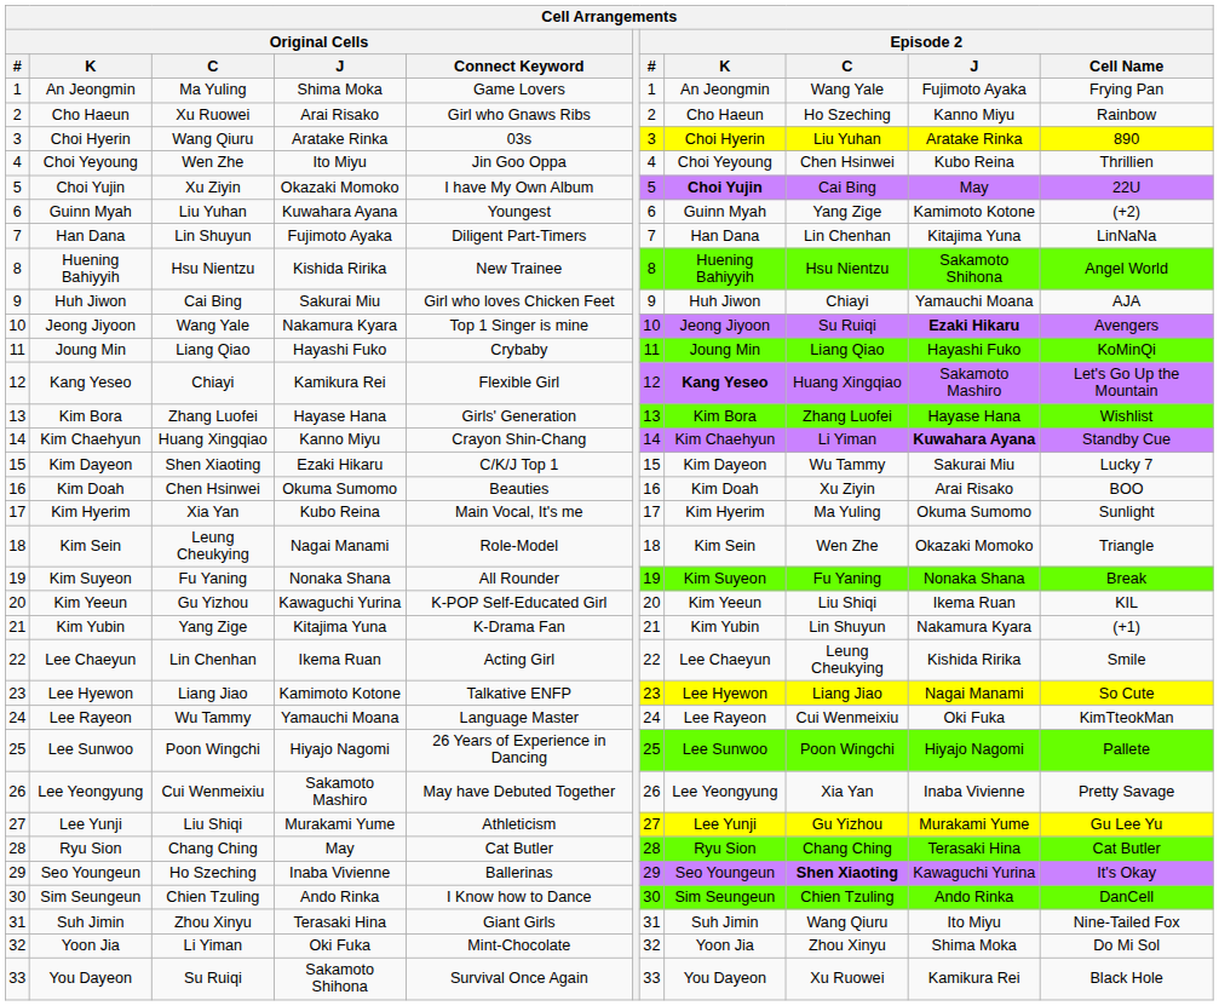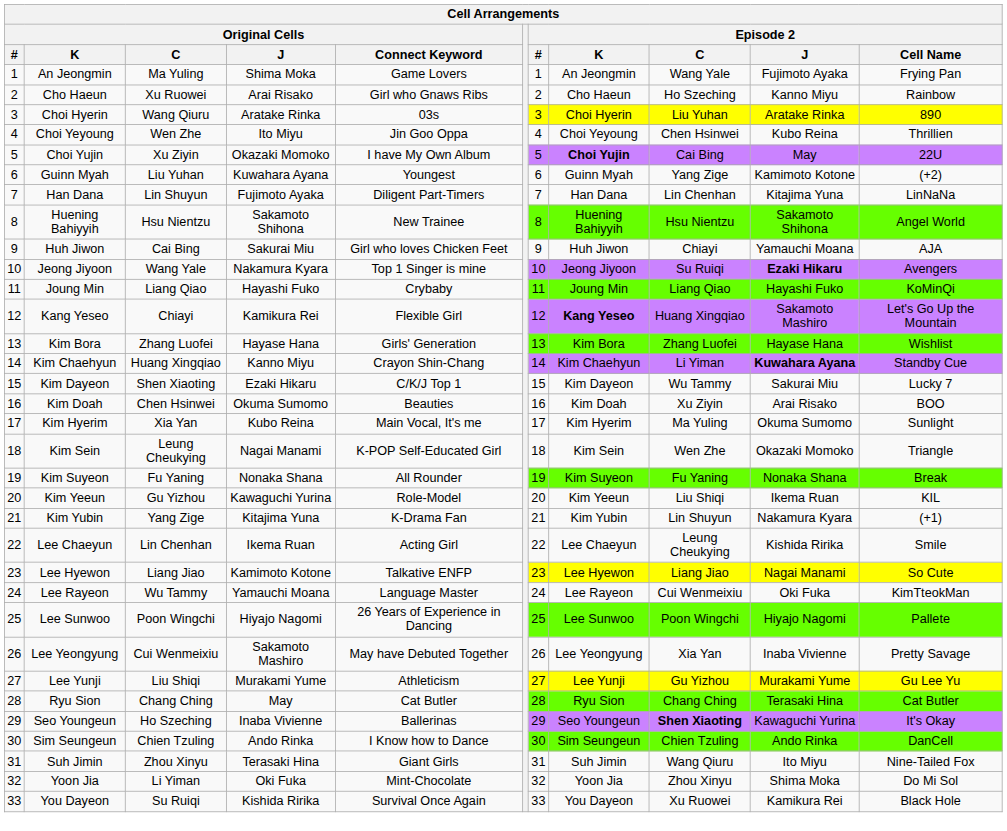row 11 | Original Cells / J: Kishida Ririka -> Sakamoto Shihona
row 21 | Original Cells / Connect Keyword: Role-Model -> K-POP Self-Educated Girl
row 23 | Original Cells / Connect Keyword: K-POP Self-Educated Girl -> Role-Model
row 36 | Original Cells / J: Sakamoto Shihona -> Kishida Ririka
